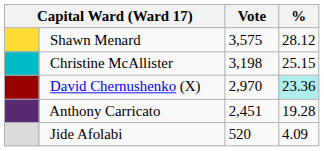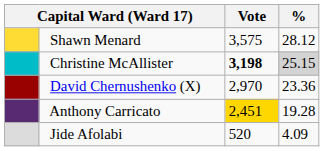Christine McAllister | Vote: normal -> bold
Christine McAllister | %: no background -> lightgrey background
David Chernushenko (X) | %: paleturquoise background -> no background
Anthony Carricato | Vote: no background -> gold background
